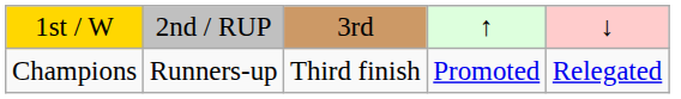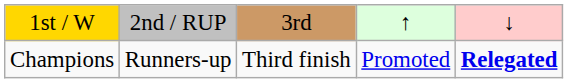Champions | column 5: normal -> bold
